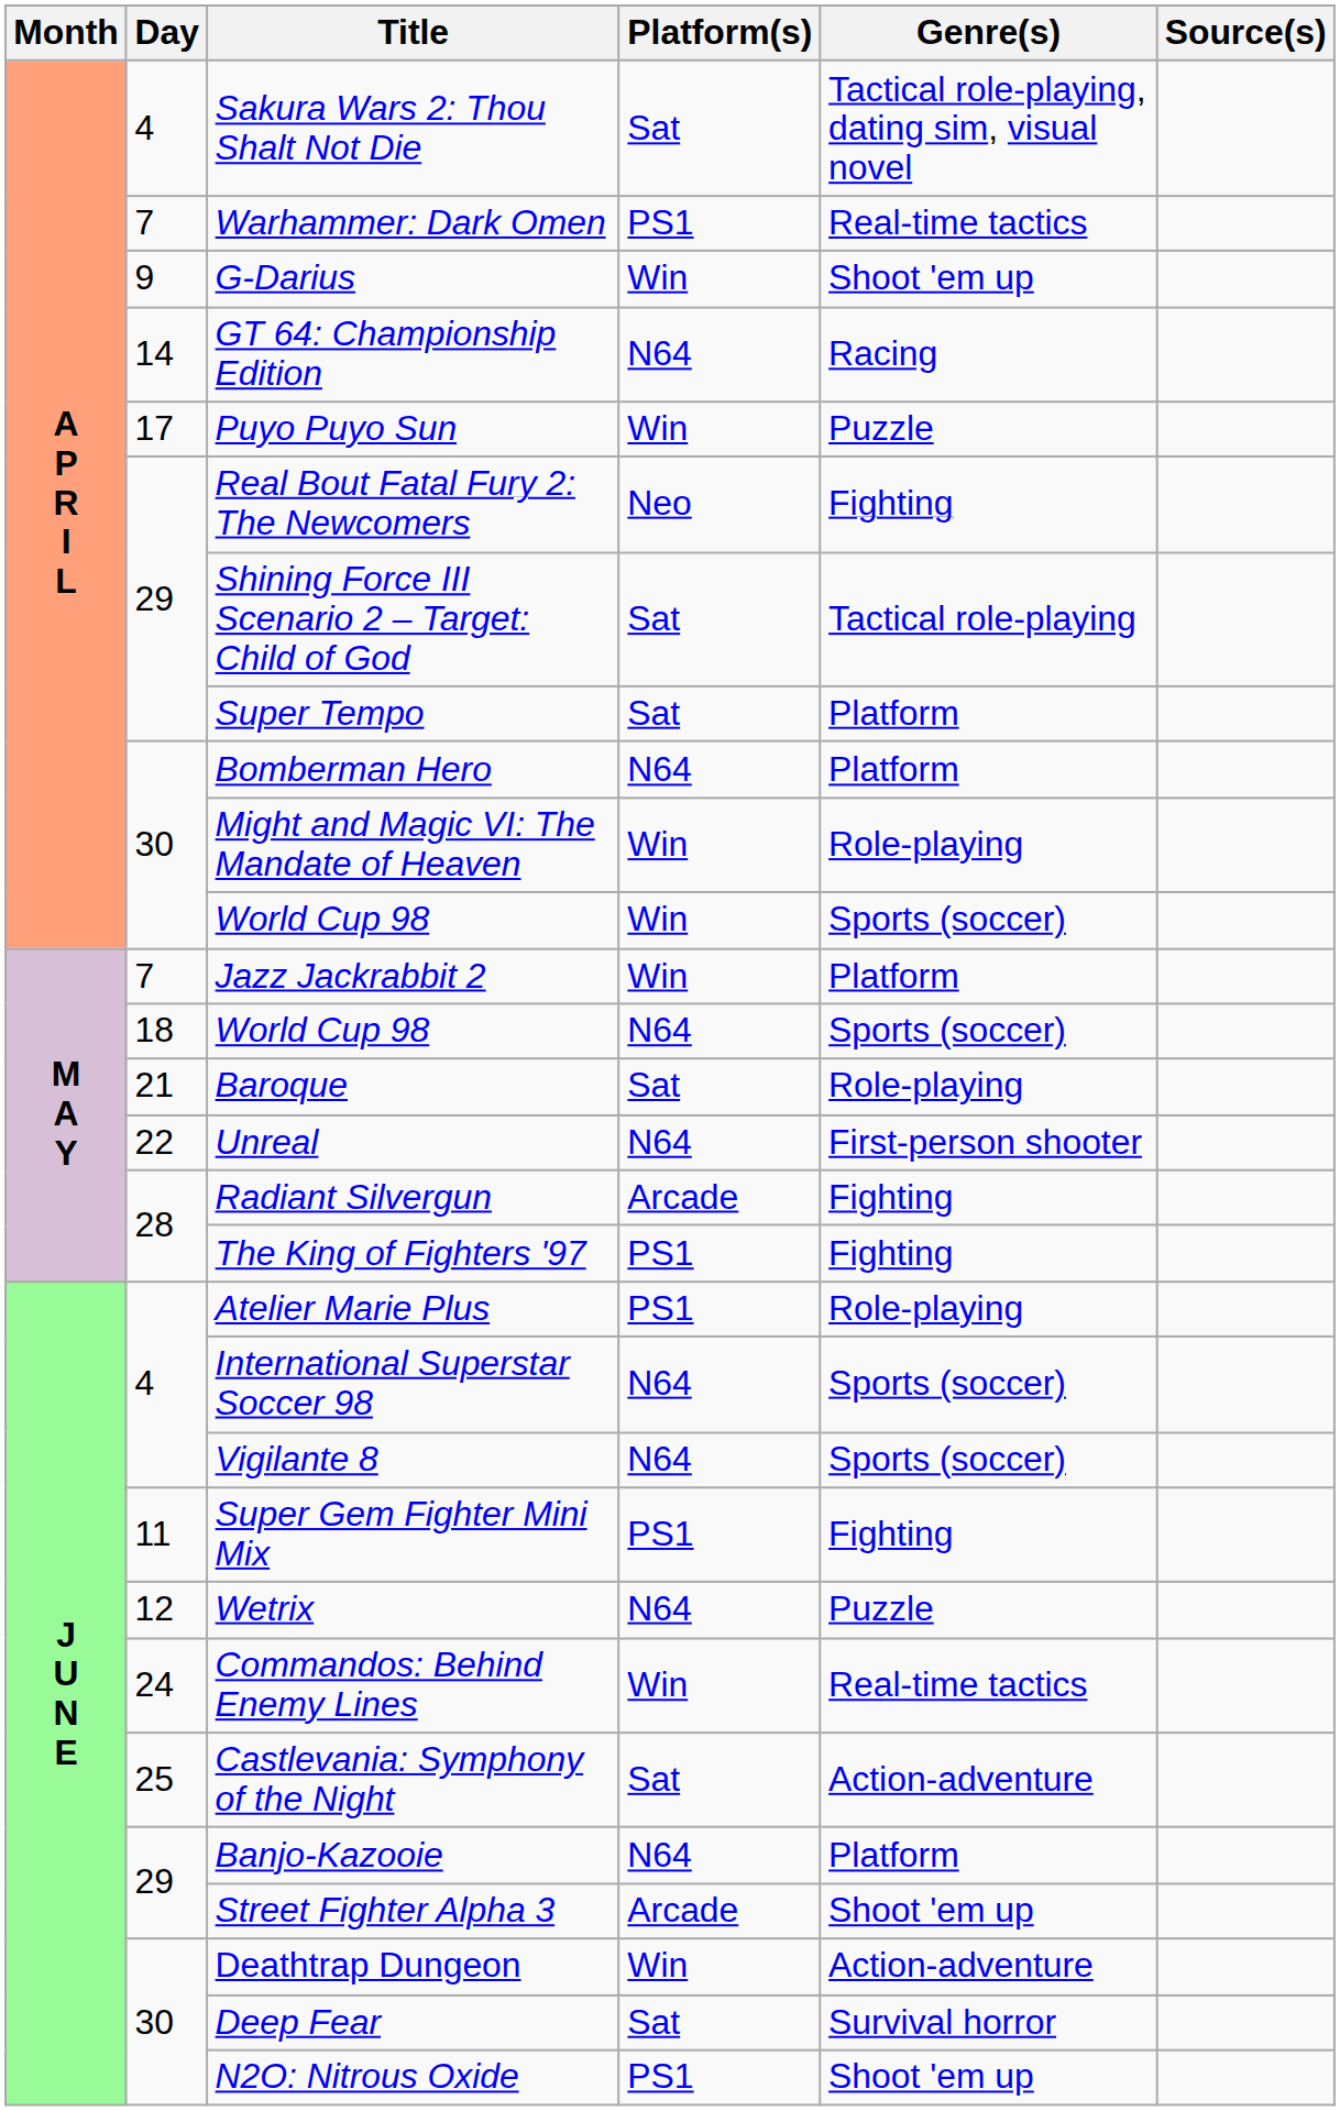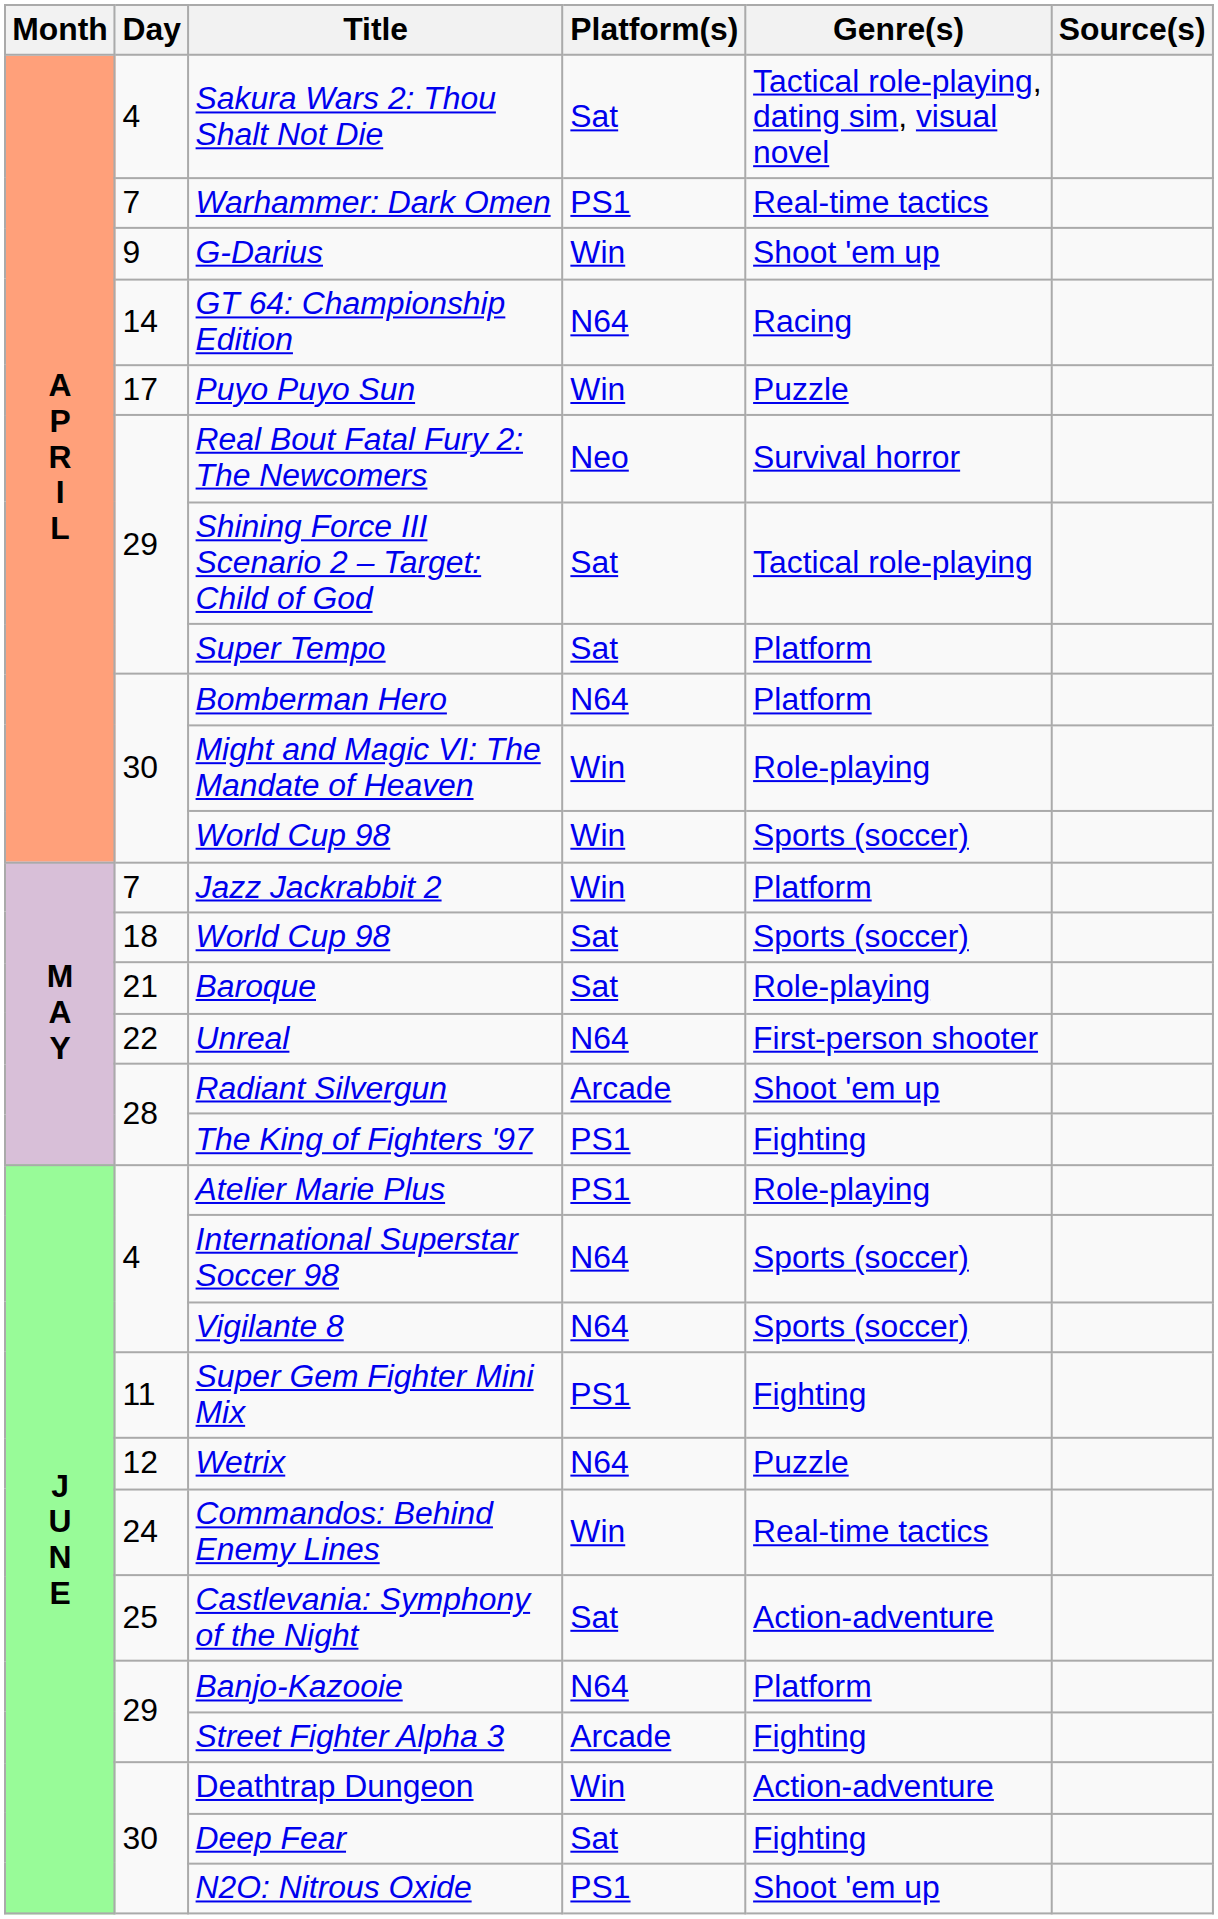Real Bout Fatal Fury 2: The Newcomers | Genre(s): Fighting -> Survival horror
18 / World Cup 98 | Platform(s): N64 -> Sat
Radiant Silvergun | Genre(s): Fighting -> Shoot 'em up
Street Fighter Alpha 3 | Genre(s): Shoot 'em up -> Fighting
Deep Fear | Genre(s): Survival horror -> Fighting
